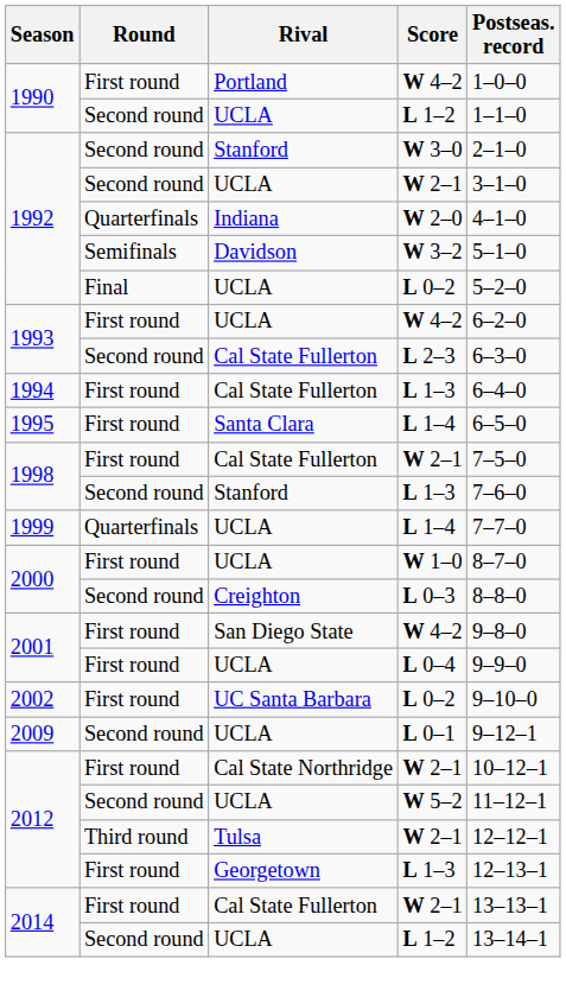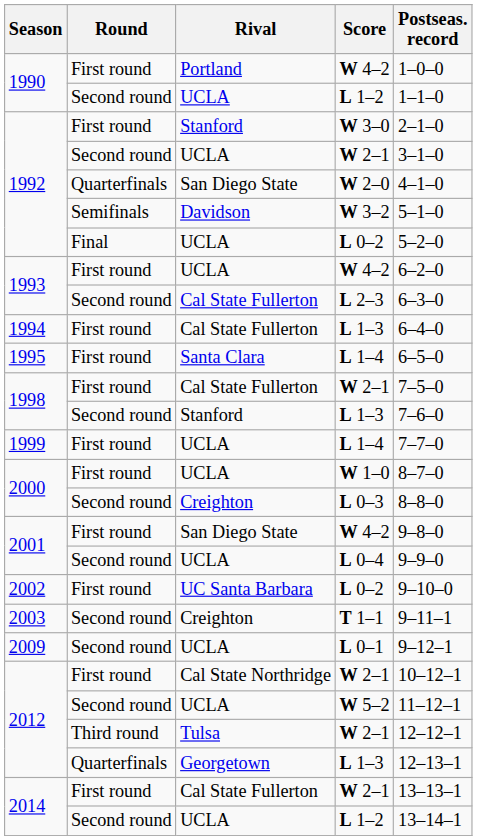W 3–0 | Round: Second round -> First round
W 2–0 | Rival: Indiana -> San Diego State
1999 / L 1–4 | Round: Quarterfinals -> First round
L 0–4 | Round: First round -> Second round
+ row: 2003 | Second round | Creighton | T 1–1 | 9–11–1
2012 / L 1–3 | Round: First round -> Quarterfinals
